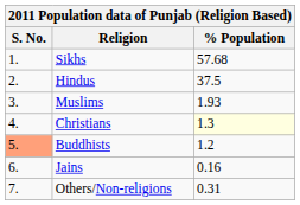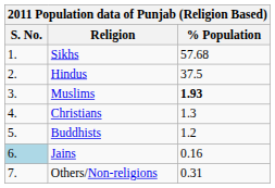Muslims | % Population: normal -> bold
Christians | % Population: lightyellow background -> no background
Buddhists | S. No.: lightsalmon background -> no background
Jains | S. No.: no background -> lightblue background
